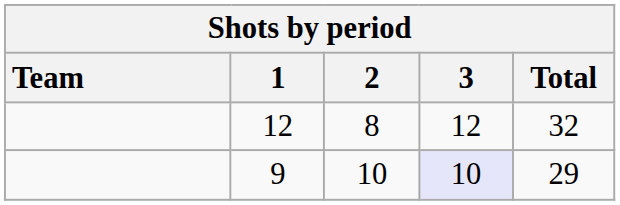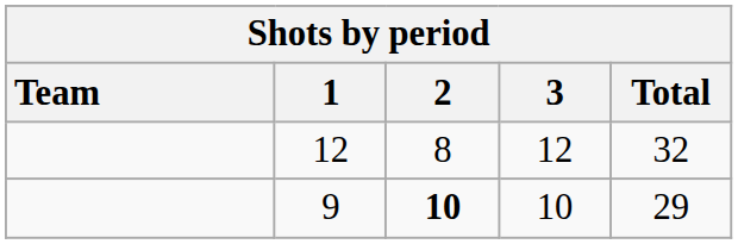9 | 2: normal -> bold
9 | 3: lavender background -> no background
